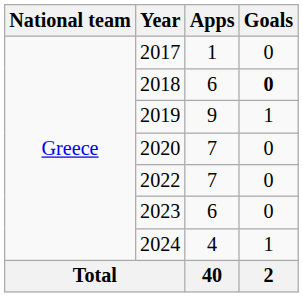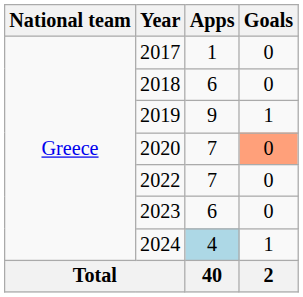2018 | Goals: bold -> normal
2020 | Goals: no background -> lightsalmon background
2024 | Apps: no background -> lightblue background
